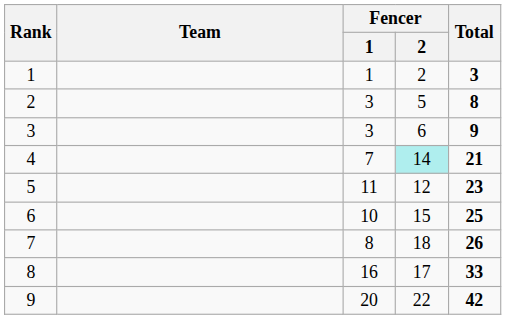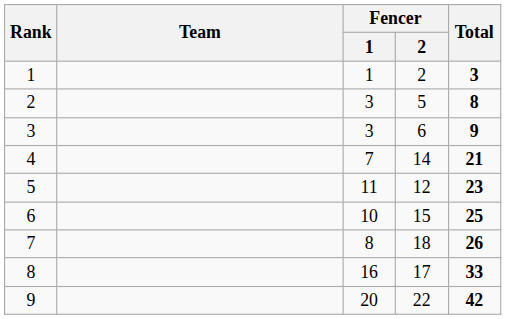4 | Fencer / 2: paleturquoise background -> no background
